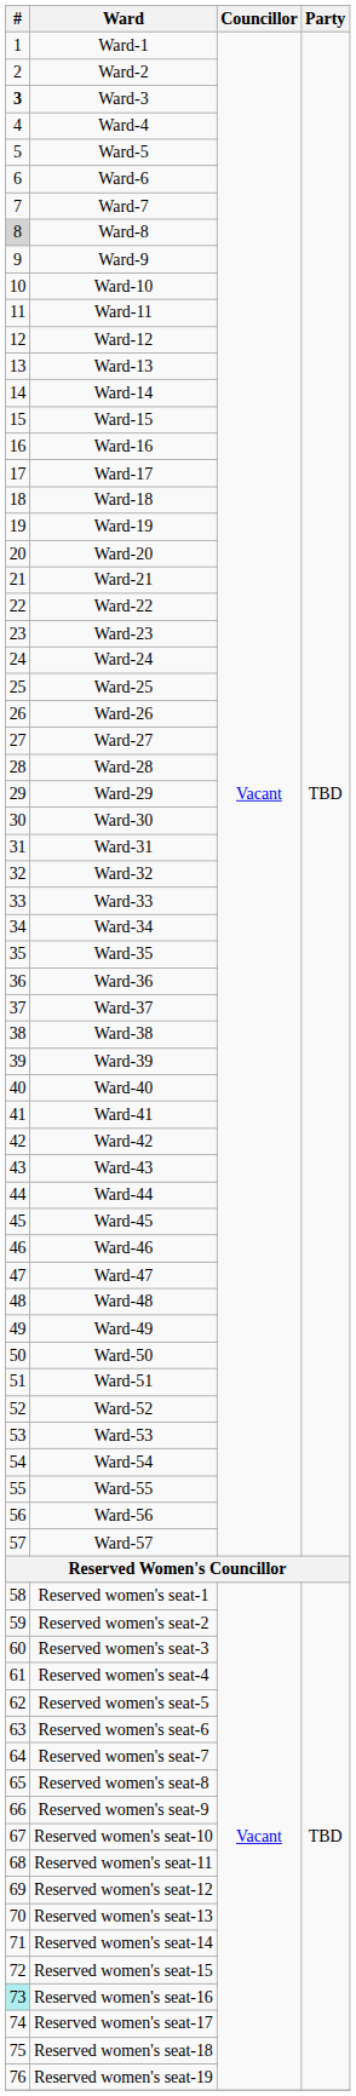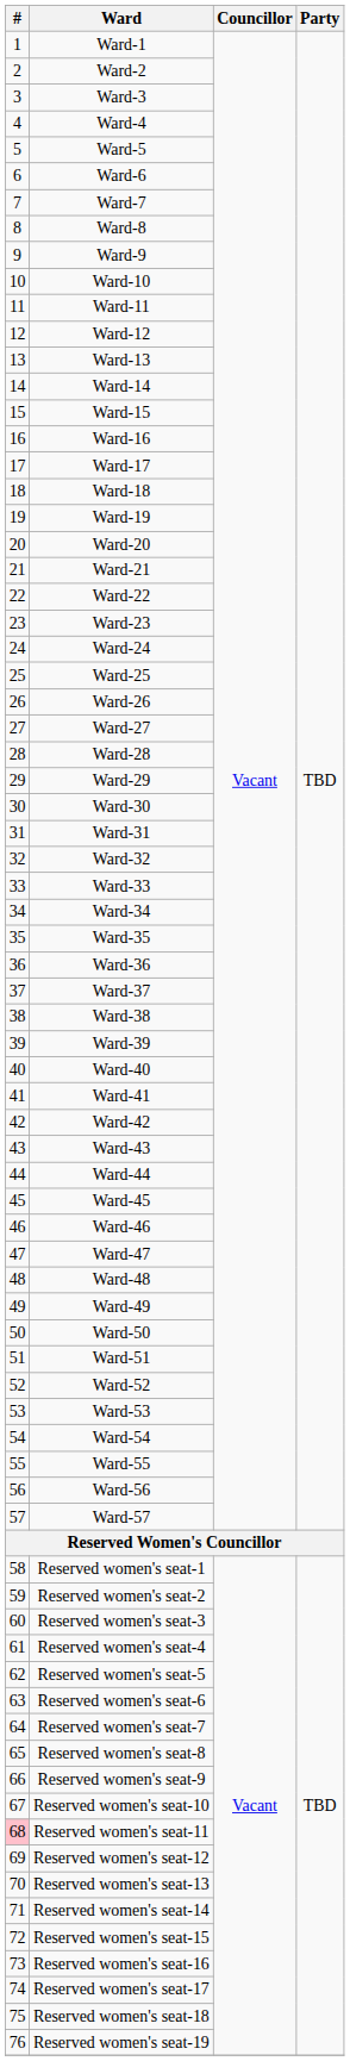Ward-3 | #: bold -> normal
Ward-8 | #: lightgrey background -> no background
Reserved women's seat-11 | #: no background -> pink background
Reserved women's seat-16 | #: paleturquoise background -> no background
